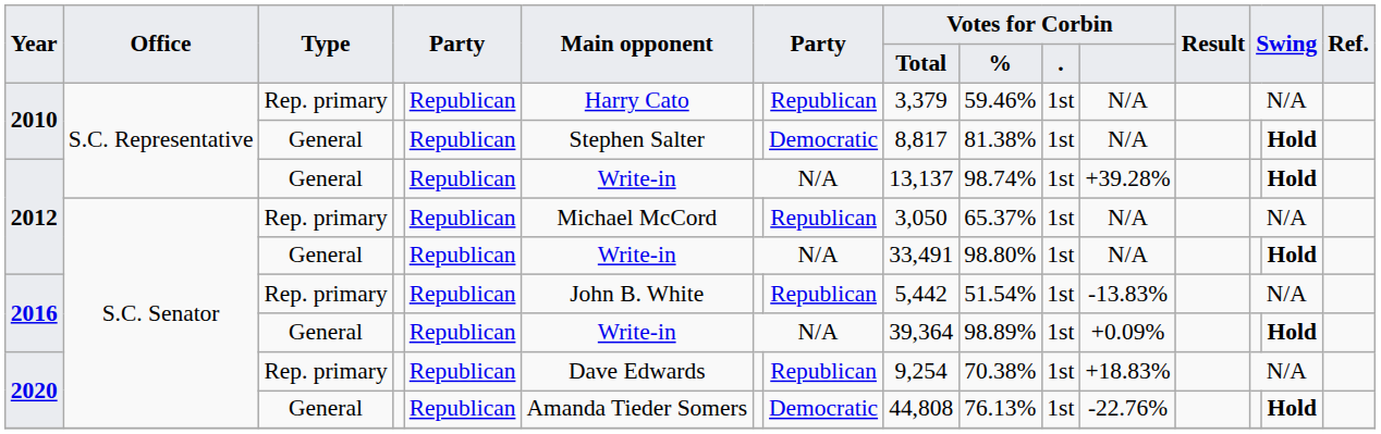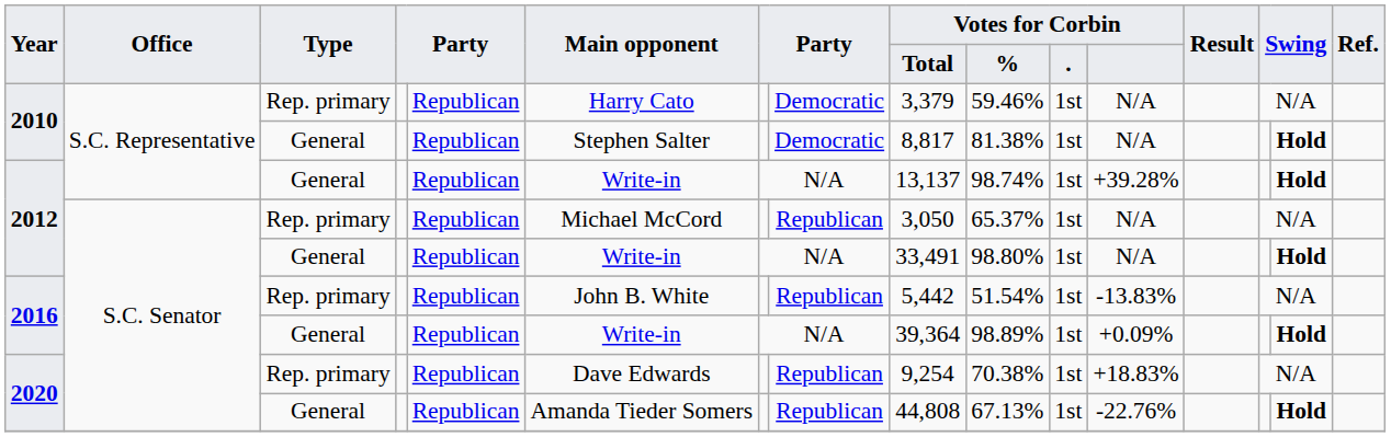2010 / Rep. primary | column 8: Republican -> Democratic
2020 / General | column 8: Democratic -> Republican
2020 / General | Votes for Corbin / %: 76.13% -> 67.13%
